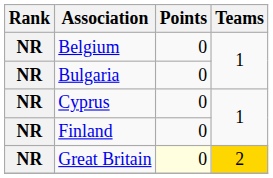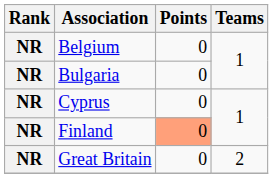Finland | Points: no background -> lightsalmon background
Great Britain | Points: lightyellow background -> no background
Great Britain | Teams: gold background -> no background
